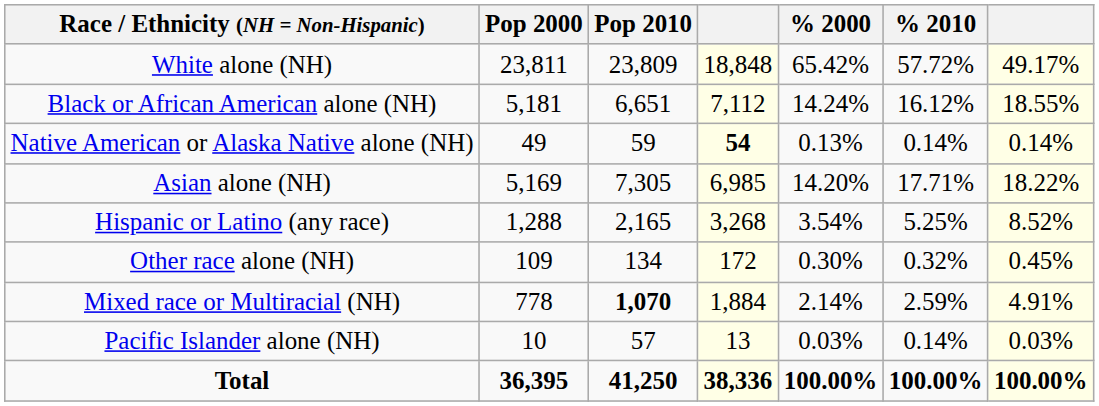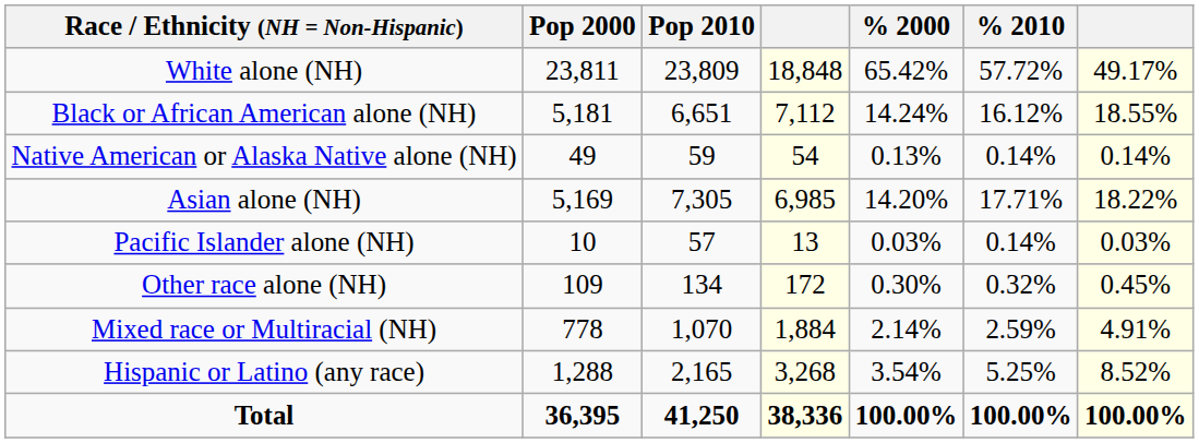Native American or Alaska Native alone (NH) | column 4: bold -> normal
rows swapped: Pacific Islander alone (NH) <-> Hispanic or Latino (any race)
Mixed race or Multiracial (NH) | Pop 2010: bold -> normal
